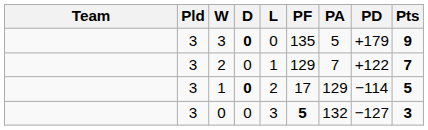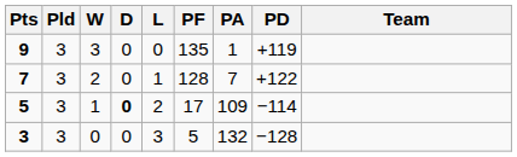columns swapped: Team <-> Pts
row 2 | D: bold -> normal
row 2 | PA: 5 -> 1
row 2 | PD: +179 -> +119
row 3 | PF: 129 -> 128
row 4 | PA: 129 -> 109
row 5 | PF: bold -> normal
row 5 | PD: −127 -> −128
